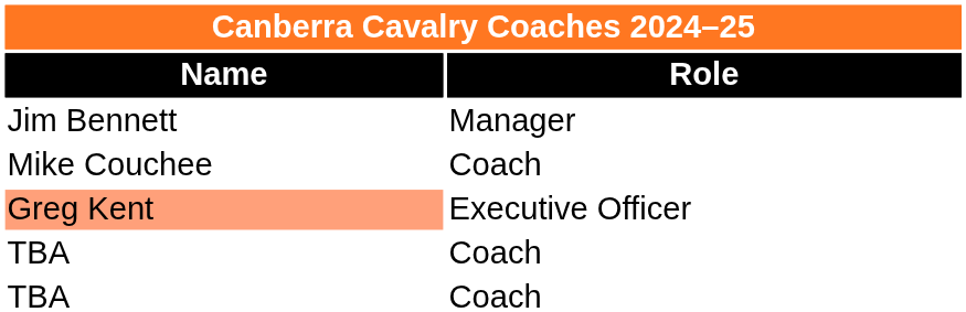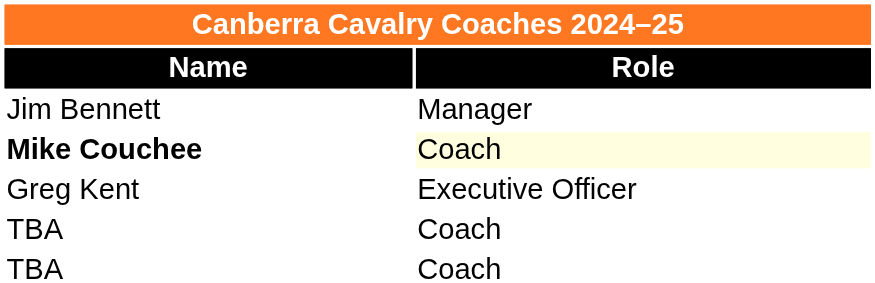Mike Couchee | Name: normal -> bold
Mike Couchee | Role: no background -> lightyellow background
Greg Kent | Name: lightsalmon background -> no background
